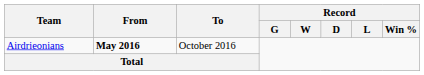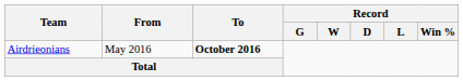Airdrieonians | From: bold -> normal
Airdrieonians | To: normal -> bold
